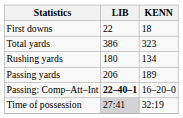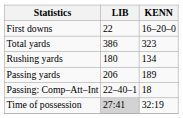First downs | KENN: 18 -> 16–20–0
Passing: Comp–Att–Int | LIB: bold -> normal
Passing: Comp–Att–Int | KENN: 16–20–0 -> 18
